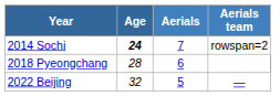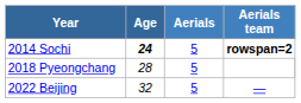2014 Sochi | Aerials: 7 -> 5
2014 Sochi | Aerials team: normal -> bold
2018 Pyeongchang | Aerials: 6 -> 5
